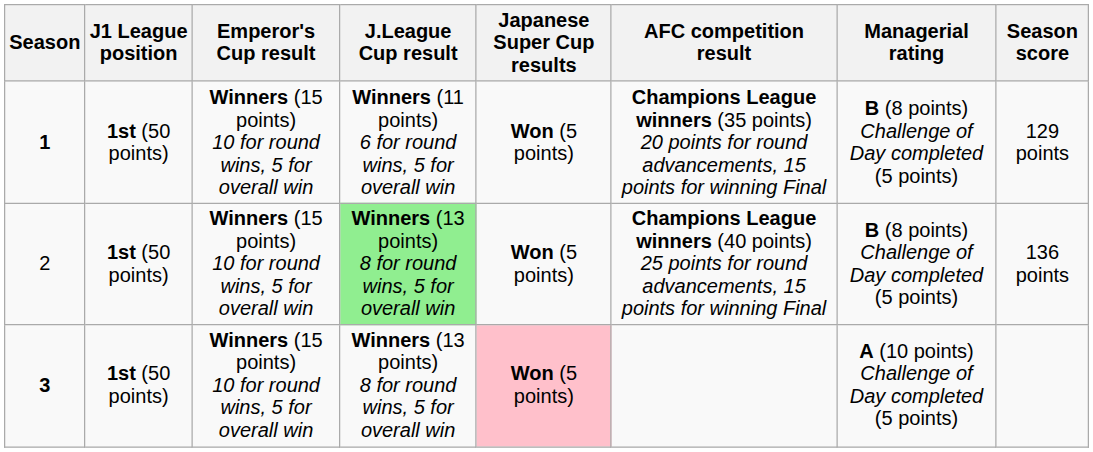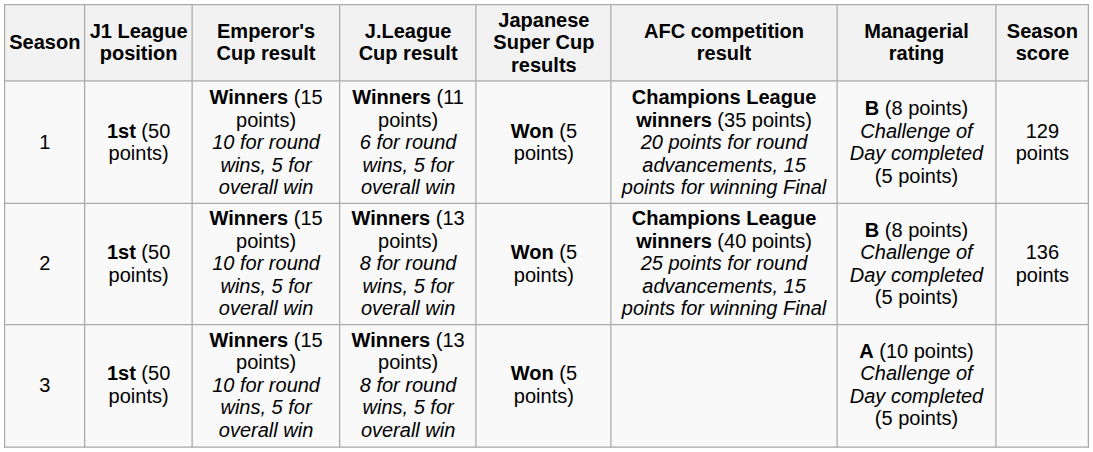row 2 | Season: bold -> normal
row 3 | J.League Cup result: lightgreen background -> no background
row 4 | Season: bold -> normal
row 4 | Japanese Super Cup results: pink background -> no background
